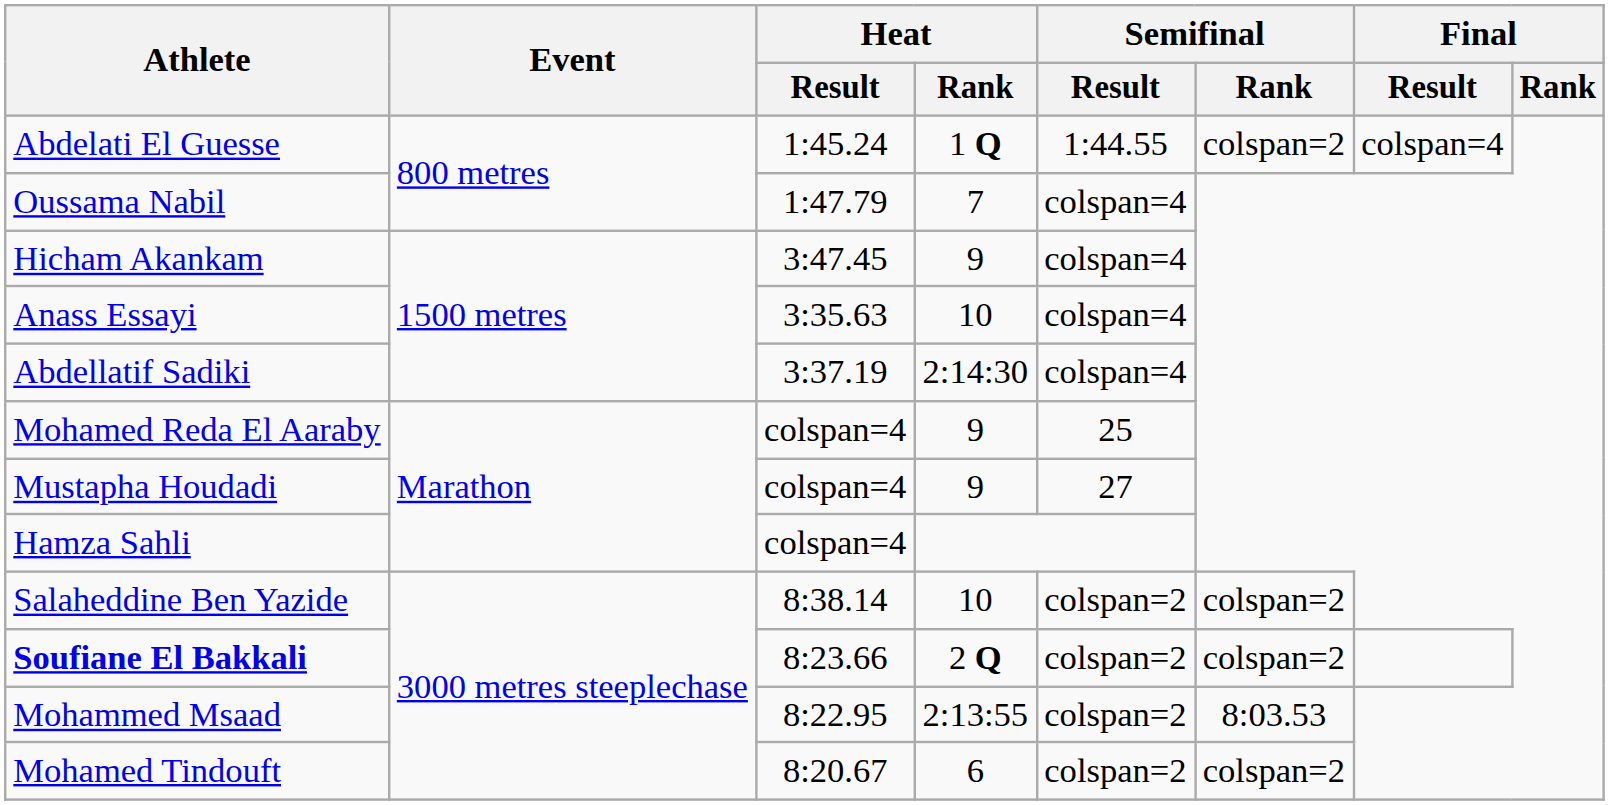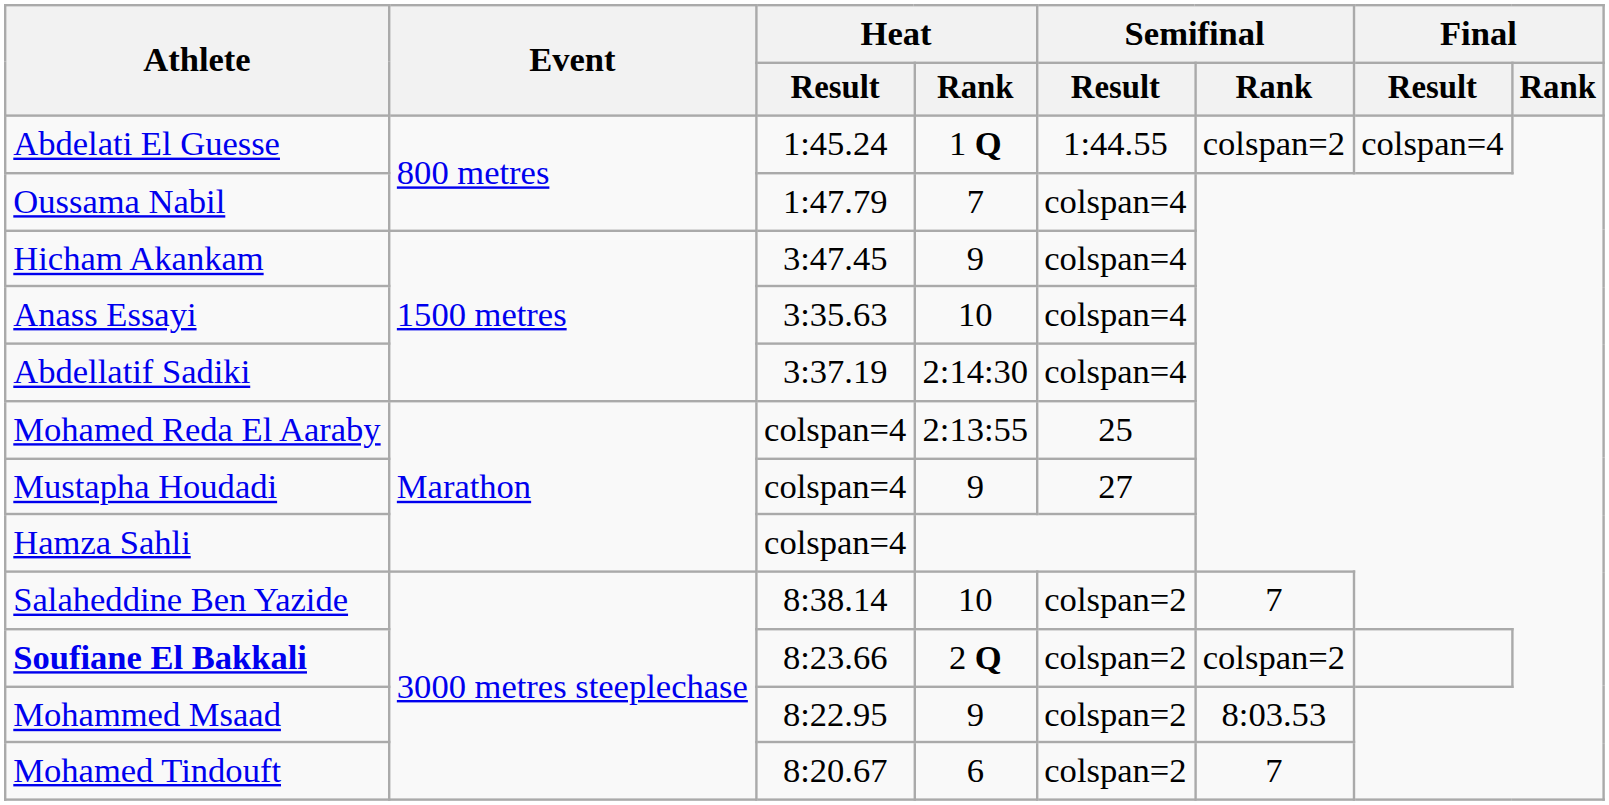Mohamed Reda El Aaraby | Heat / Rank: 9 -> 2:13:55
Salaheddine Ben Yazide | Semifinal / Rank: colspan=2 -> 7
Mohammed Msaad | Heat / Rank: 2:13:55 -> 9
Mohamed Tindouft | Semifinal / Rank: colspan=2 -> 7
